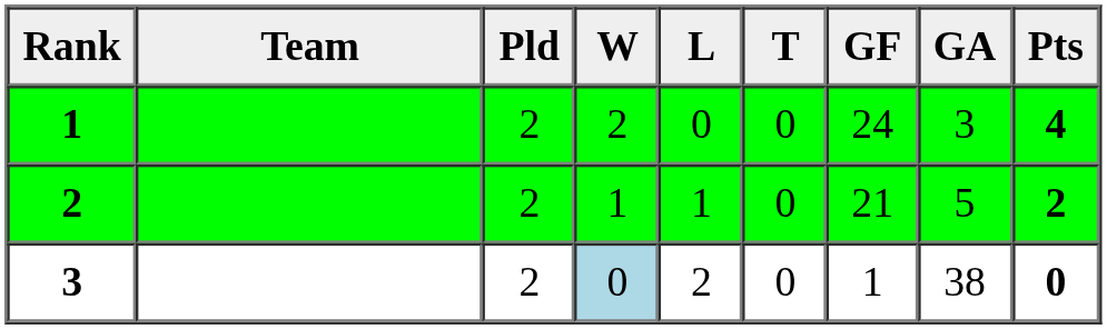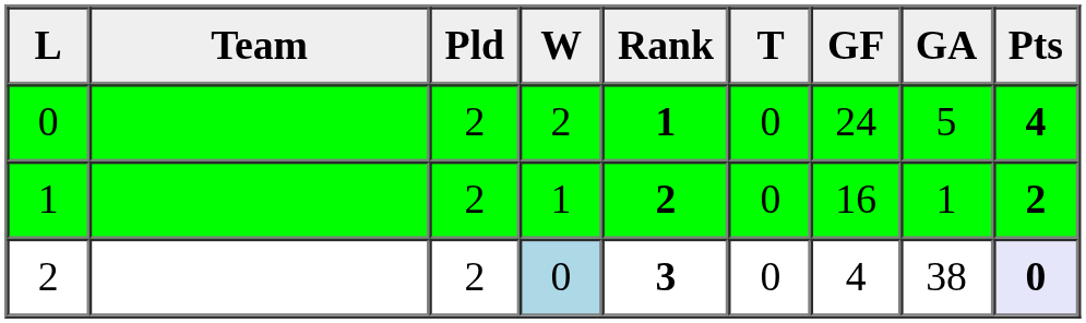columns swapped: Rank <-> L
row 2 | GA: 3 -> 5
row 3 | GF: 21 -> 16
row 3 | GA: 5 -> 1
row 4 | GF: 1 -> 4
row 4 | Pts: no background -> lavender background
